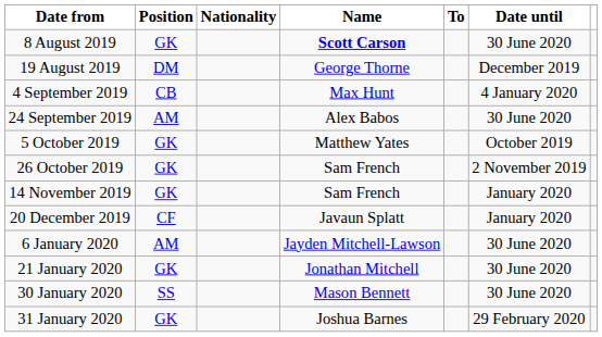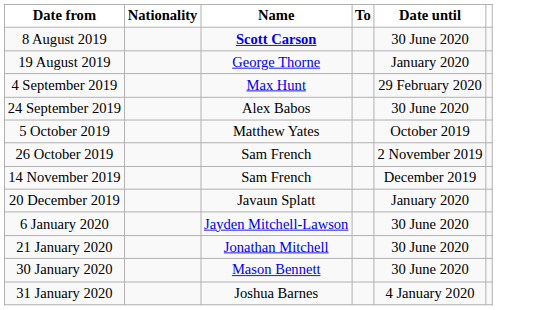- column: Position | GK | DM | CB | AM | GK | GK | GK | CF | AM | GK | SS | GK
19 August 2019 | Date until: December 2019 -> January 2020
4 September 2019 | Date until: 4 January 2020 -> 29 February 2020
14 November 2019 | Date until: January 2020 -> December 2019
31 January 2020 | Date until: 29 February 2020 -> 4 January 2020
